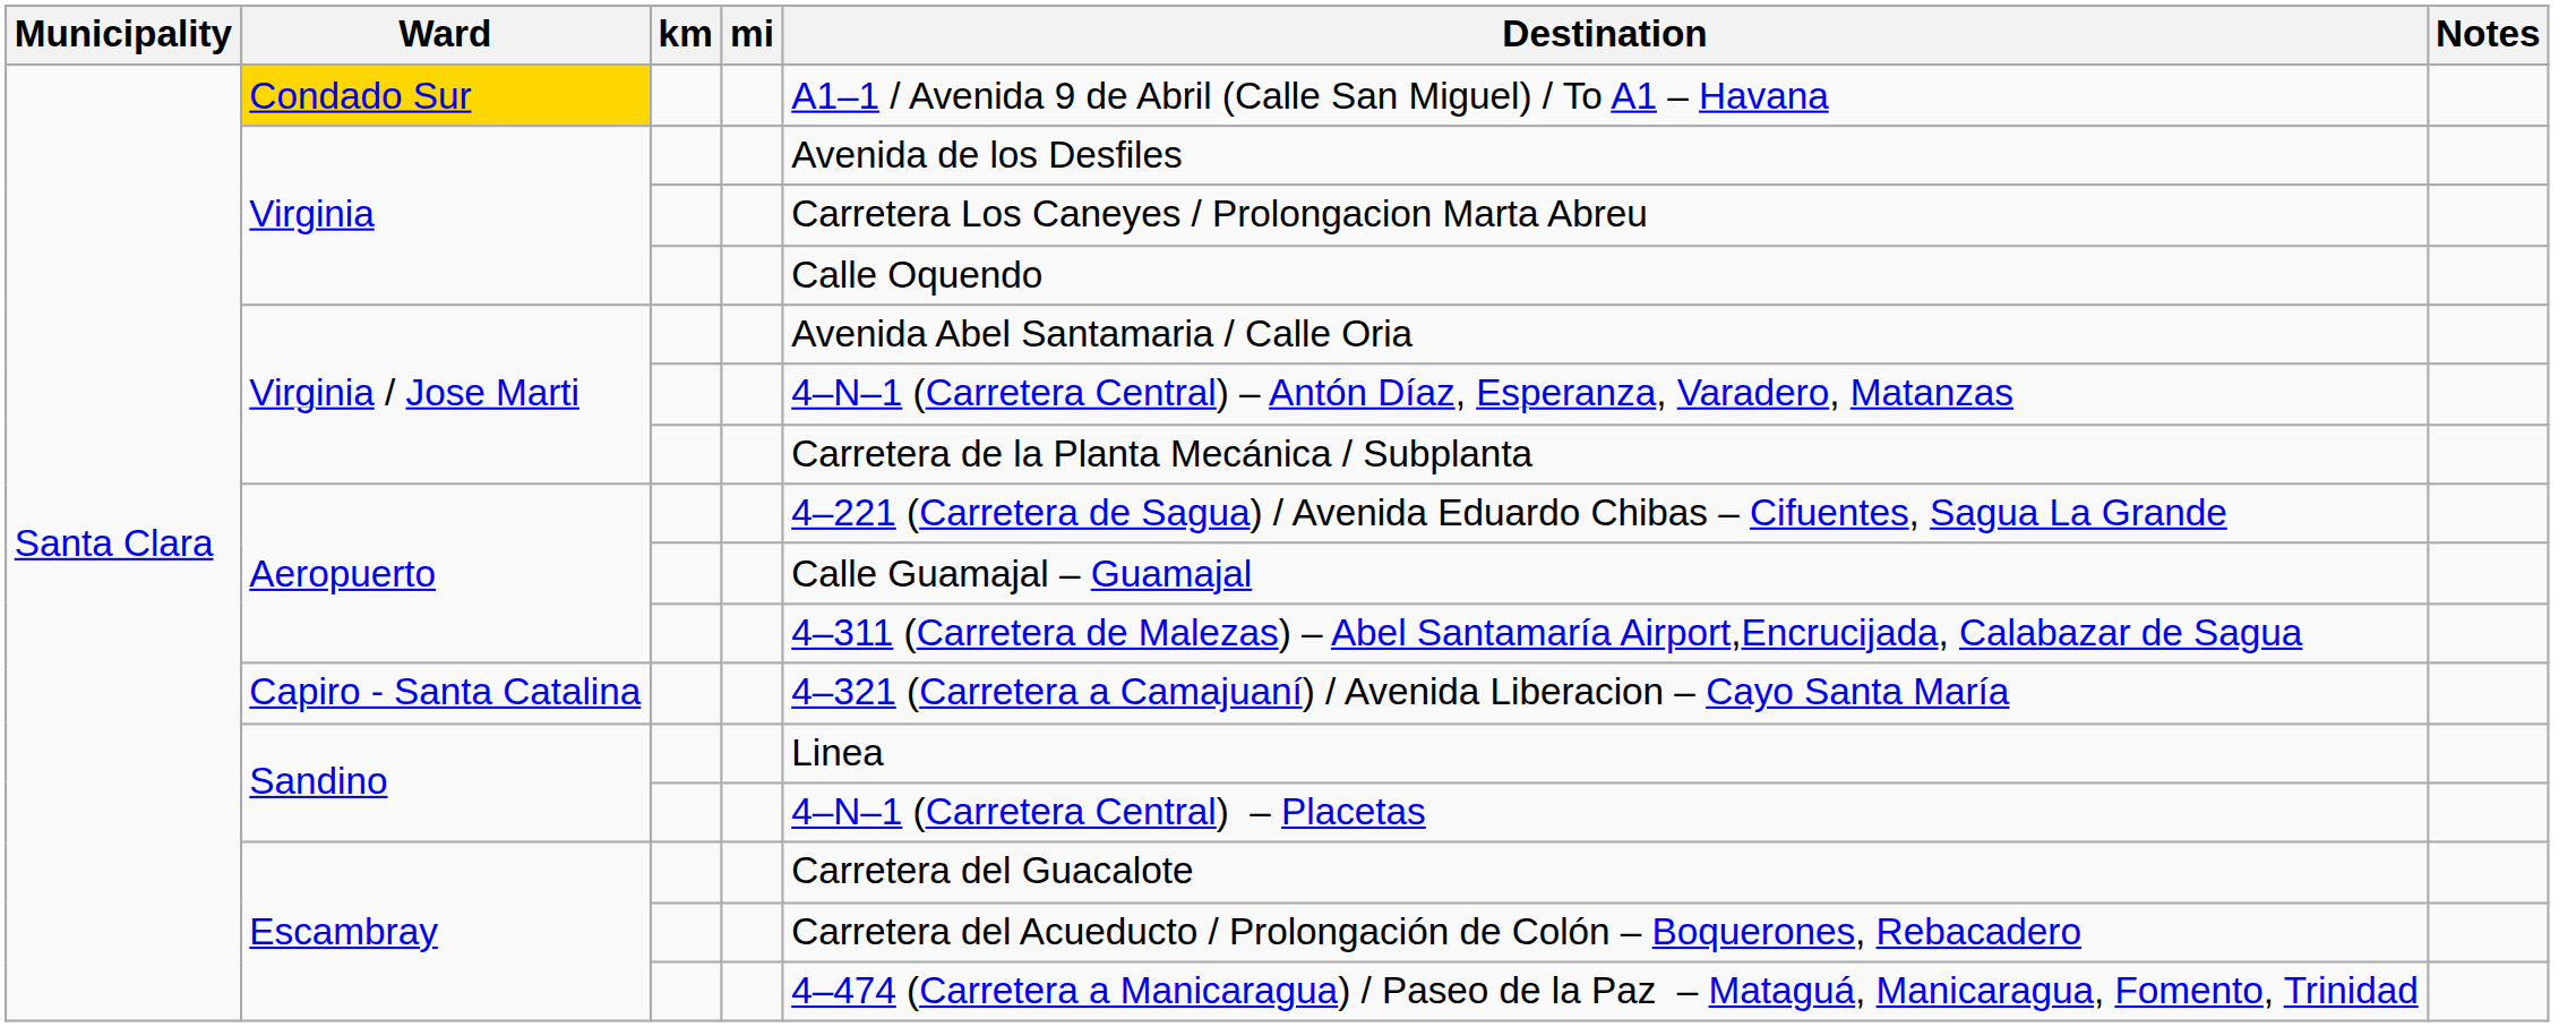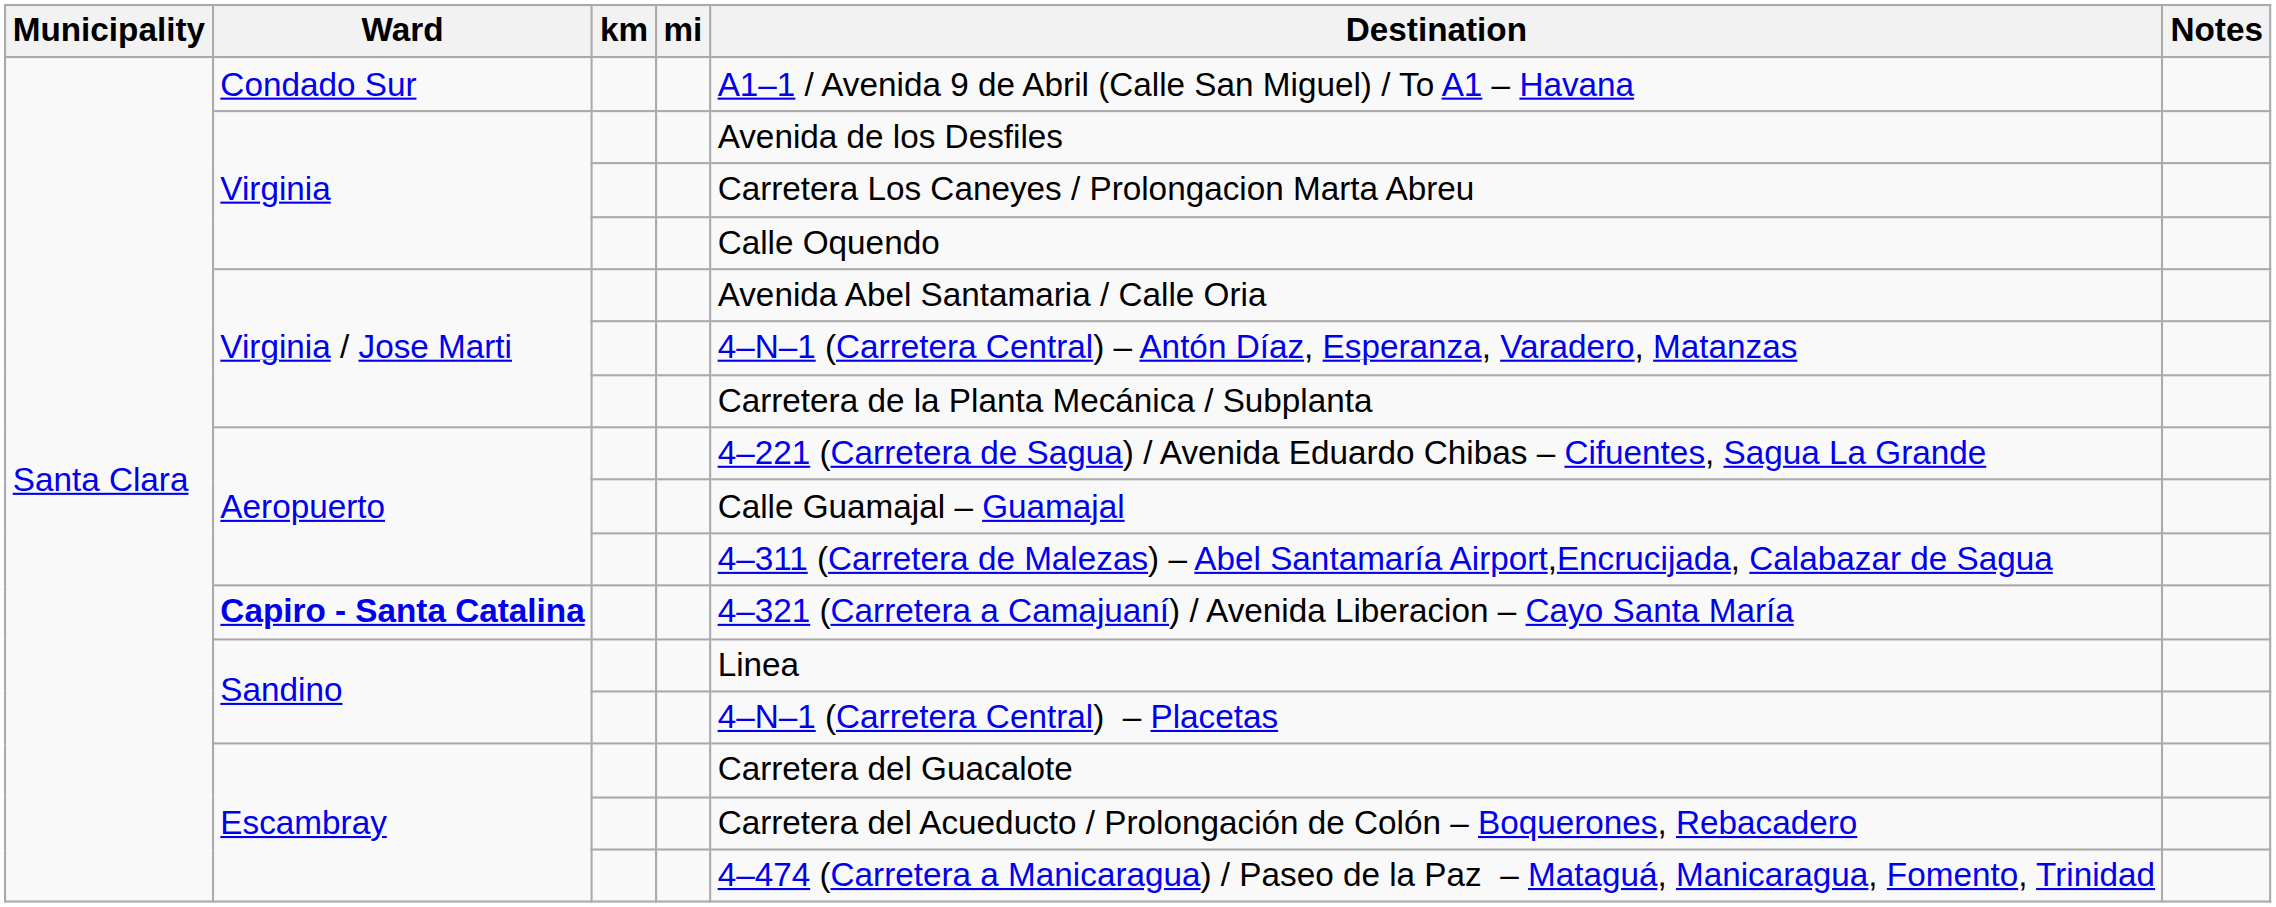Condado Sur | Ward: gold background -> no background
Capiro - Santa Catalina | Ward: normal -> bold
